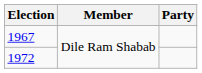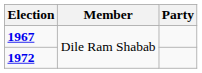1967 | Election: normal -> bold
1972 | Election: normal -> bold
